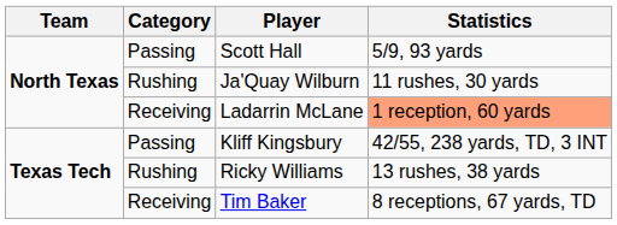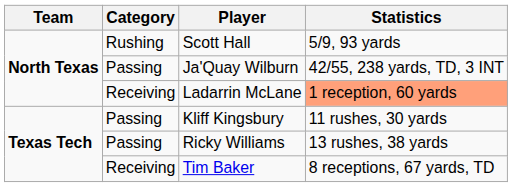Scott Hall | Category: Passing -> Rushing
Ja'Quay Wilburn | Category: Rushing -> Passing
Ja'Quay Wilburn | Statistics: 11 rushes, 30 yards -> 42/55, 238 yards, TD, 3 INT
Kliff Kingsbury | Statistics: 42/55, 238 yards, TD, 3 INT -> 11 rushes, 30 yards
Ricky Williams | Category: Rushing -> Passing
